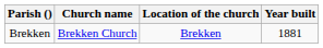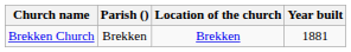columns swapped: Parish () <-> Church name
